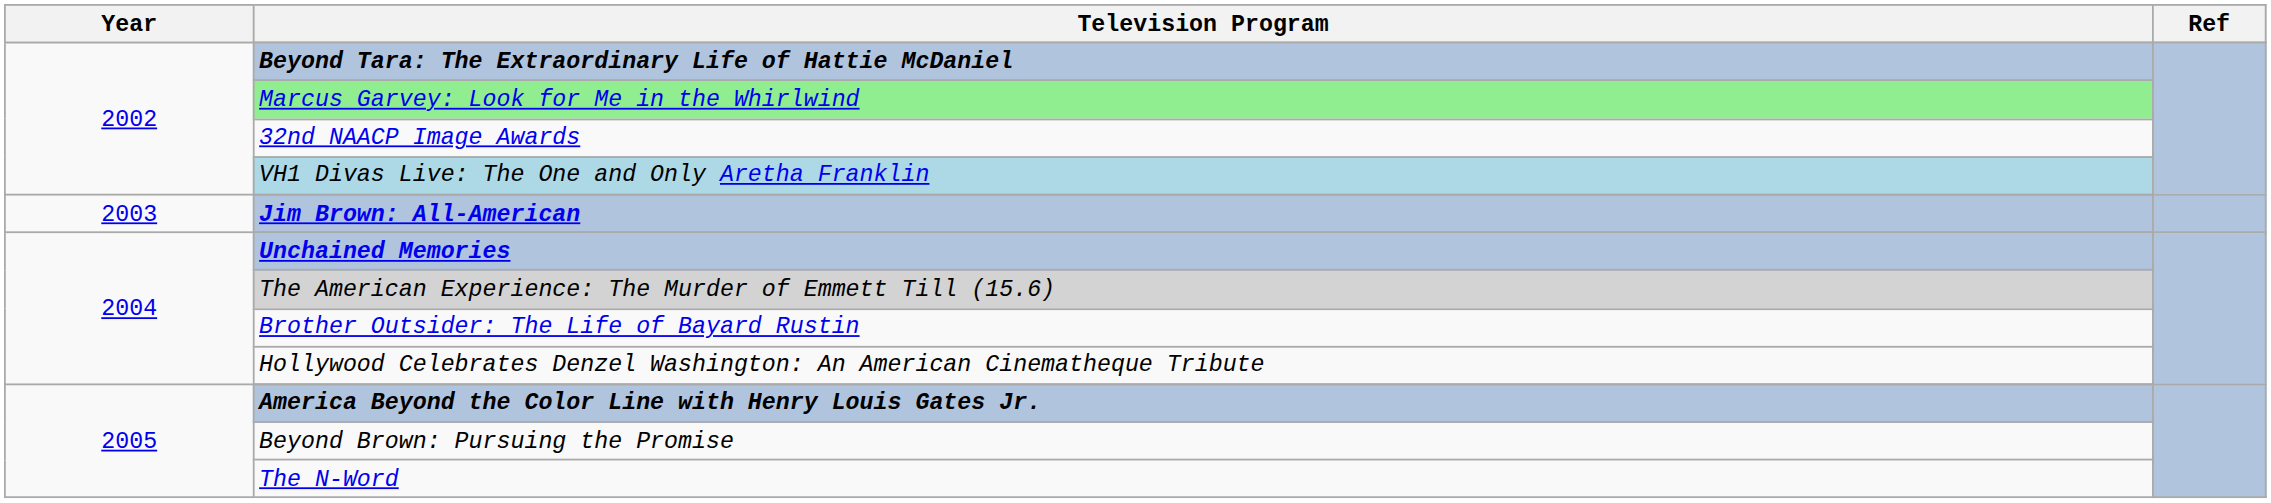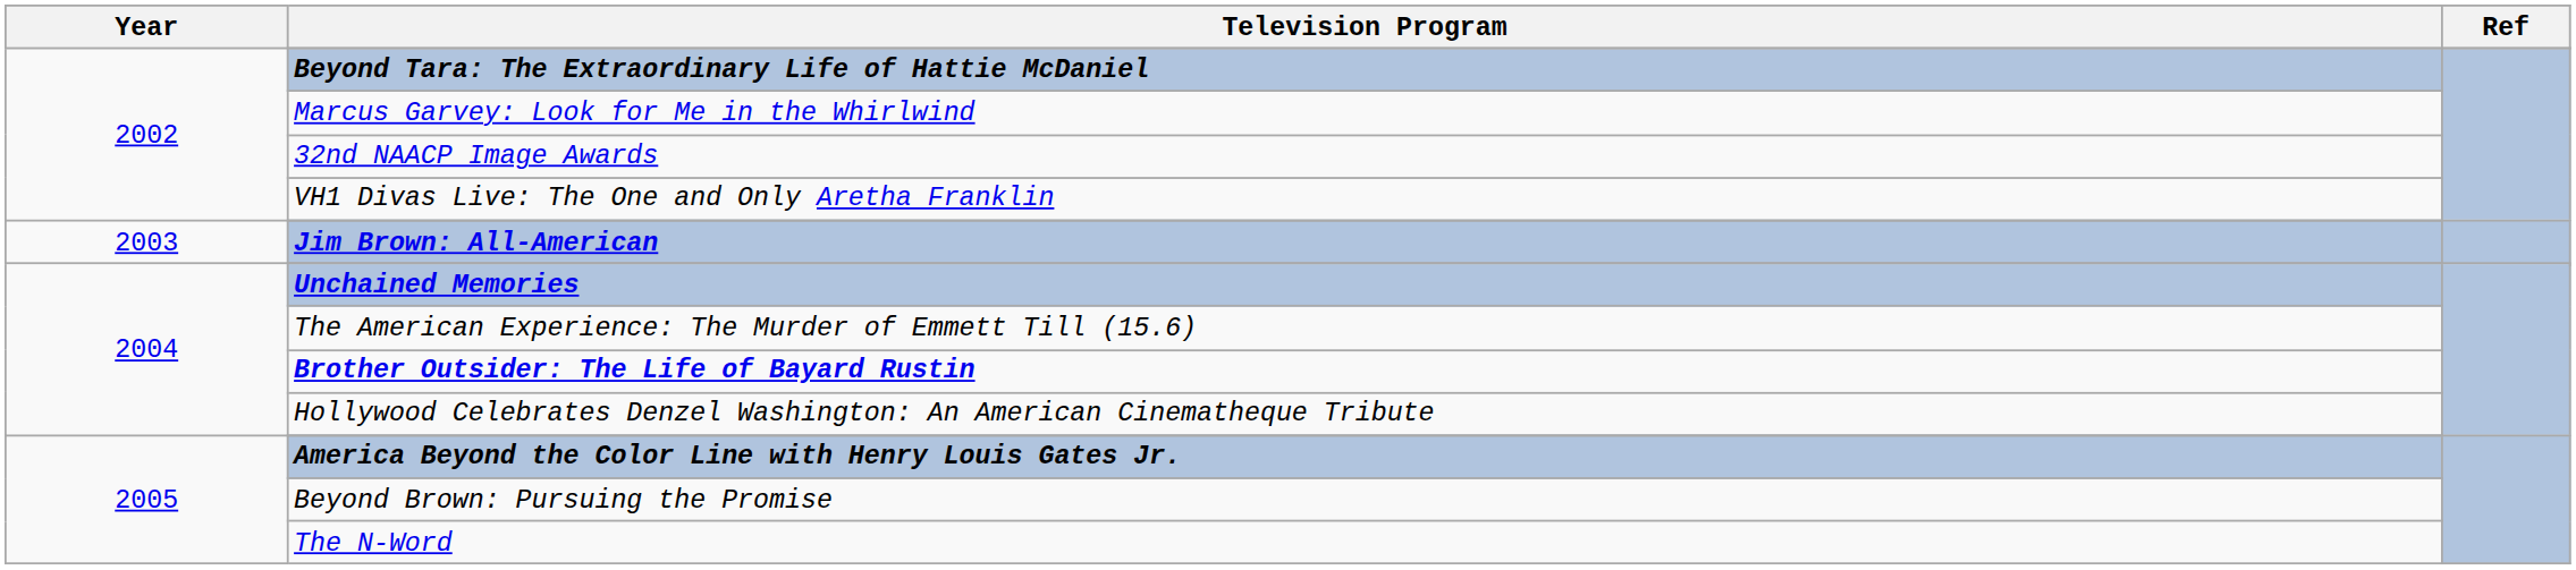Marcus Garvey: Look for Me in the Whirlwind | Television Program: lightgreen background -> no background
VH1 Divas Live: The One and Only Aretha Franklin | Television Program: lightblue background -> no background
The American Experience: The Murder of Emmett Till (15.6) | Television Program: lightgrey background -> no background
Brother Outsider: The Life of Bayard Rustin | Television Program: normal -> bold
